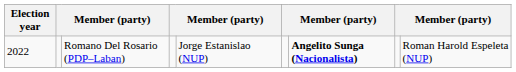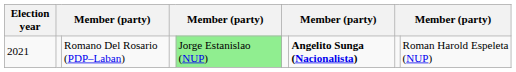Romano Del Rosario (PDP–Laban) | Election year: 2022 -> 2021
Romano Del Rosario (PDP–Laban) | column 5: no background -> lightgreen background
